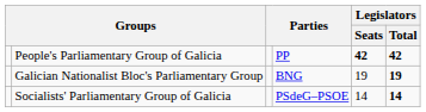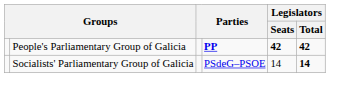People's Parliamentary Group of Galicia | column 4: normal -> bold
- row: Galician Nationalist Bloc's Parliamentary Group | BNG | 19 | 19
